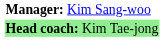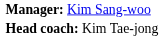row 2 | column 1: lightgreen background -> no background
